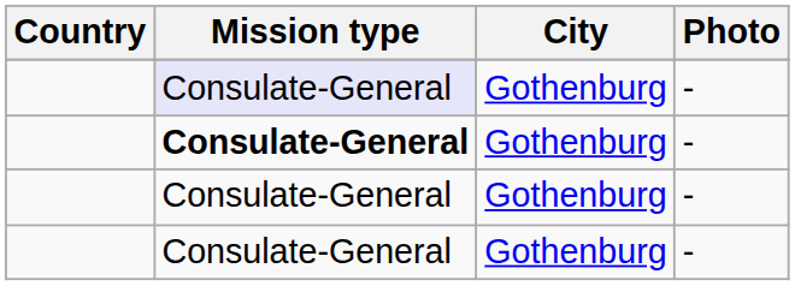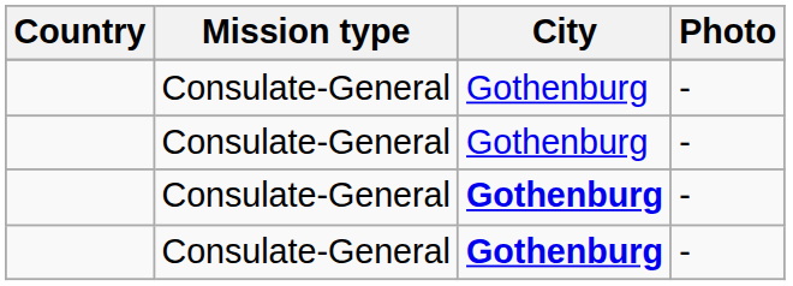row 2 | Mission type: lavender background -> no background
row 3 | Mission type: bold -> normal
row 4 | City: normal -> bold
row 5 | City: normal -> bold
